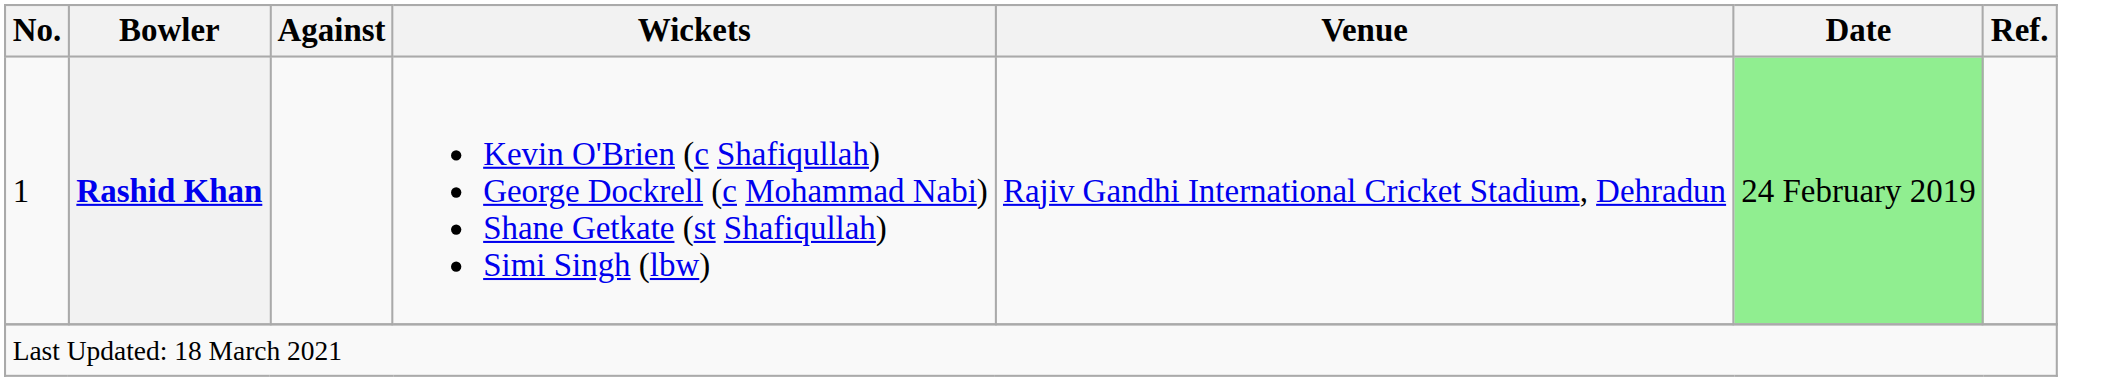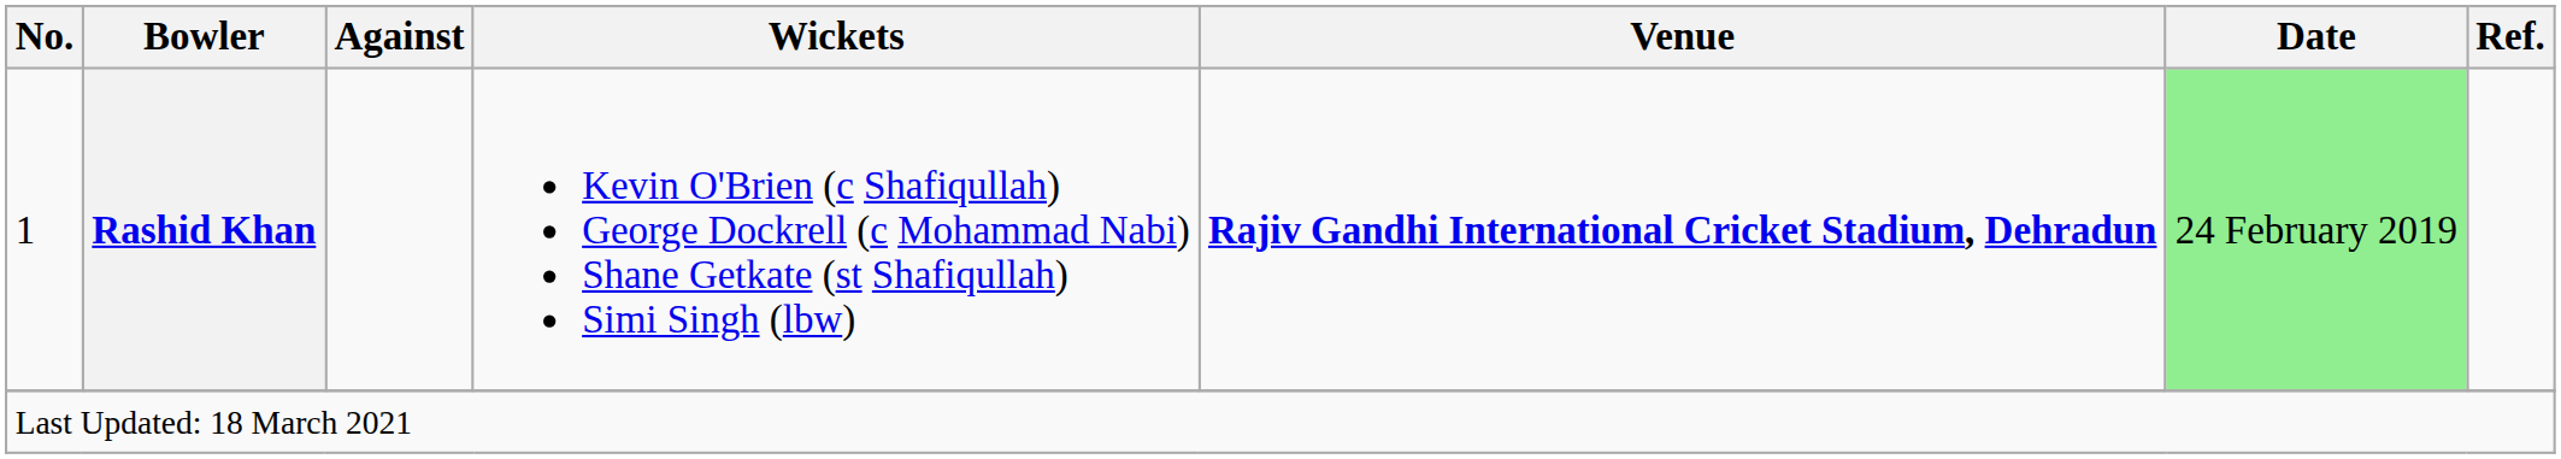1 | Venue: normal -> bold
